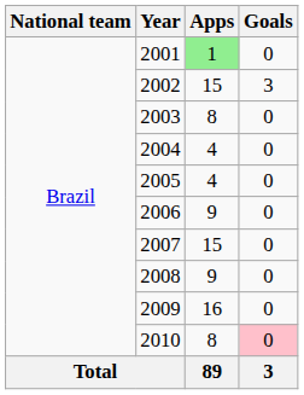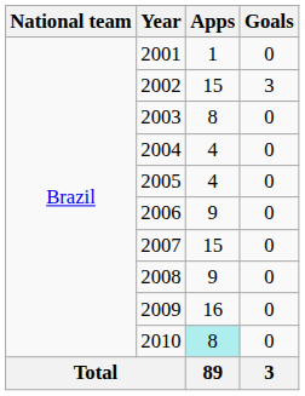2001 | Apps: lightgreen background -> no background
2010 | Apps: no background -> paleturquoise background
2010 | Goals: pink background -> no background
